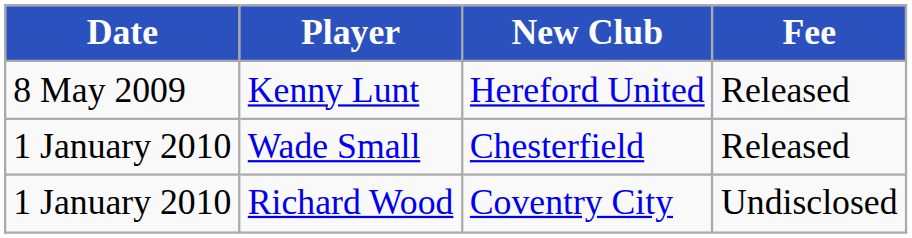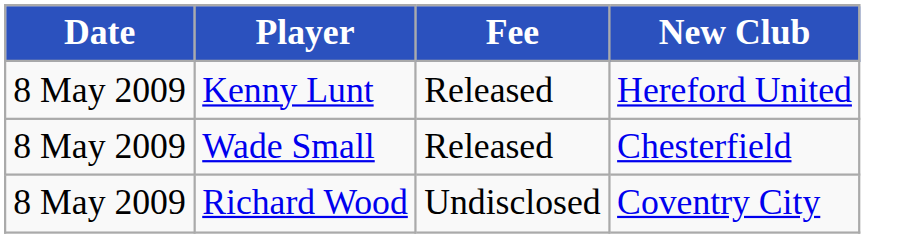columns swapped: New Club <-> Fee
Wade Small | Date: 1 January 2010 -> 8 May 2009
Richard Wood | Date: 1 January 2010 -> 8 May 2009
